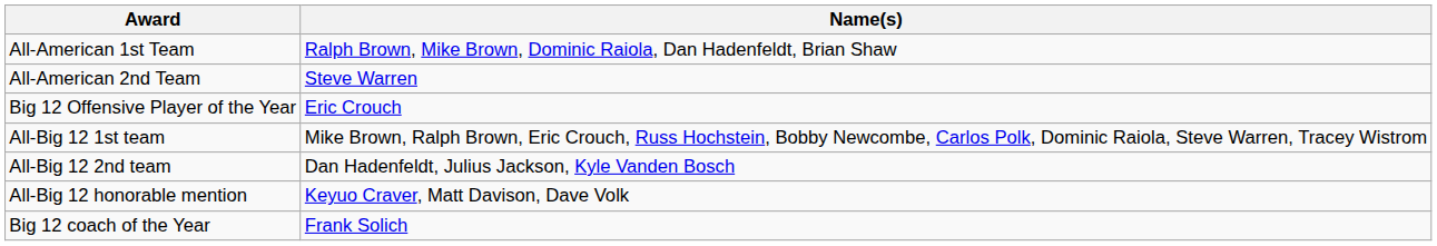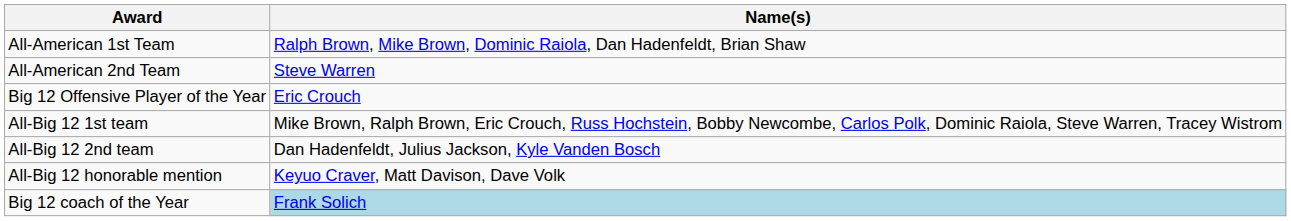Big 12 coach of the Year | Name(s): no background -> lightblue background
